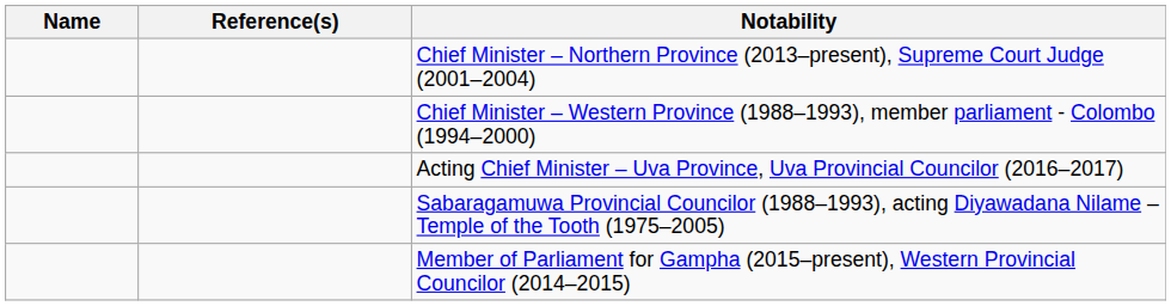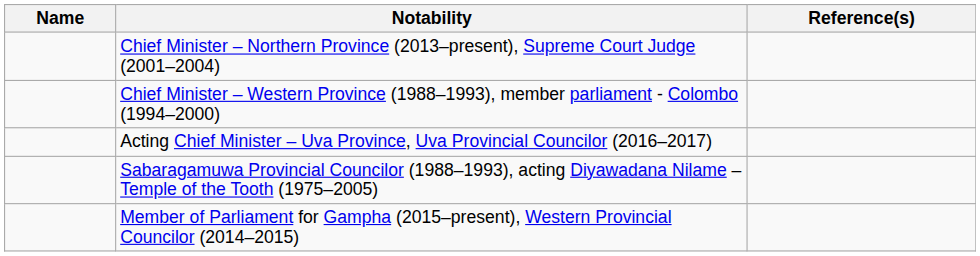columns swapped: Notability <-> Reference(s)
